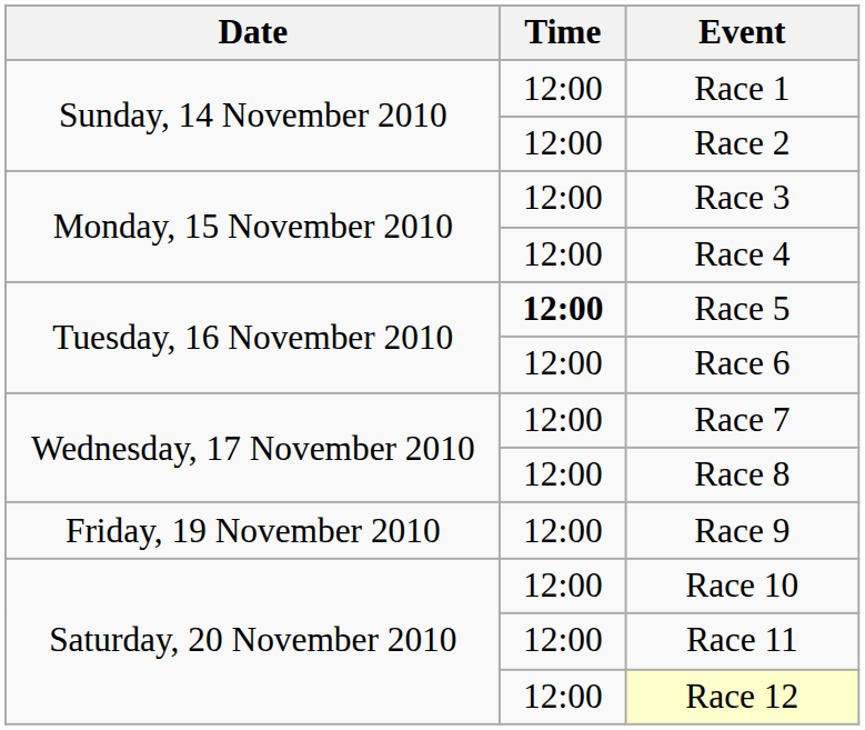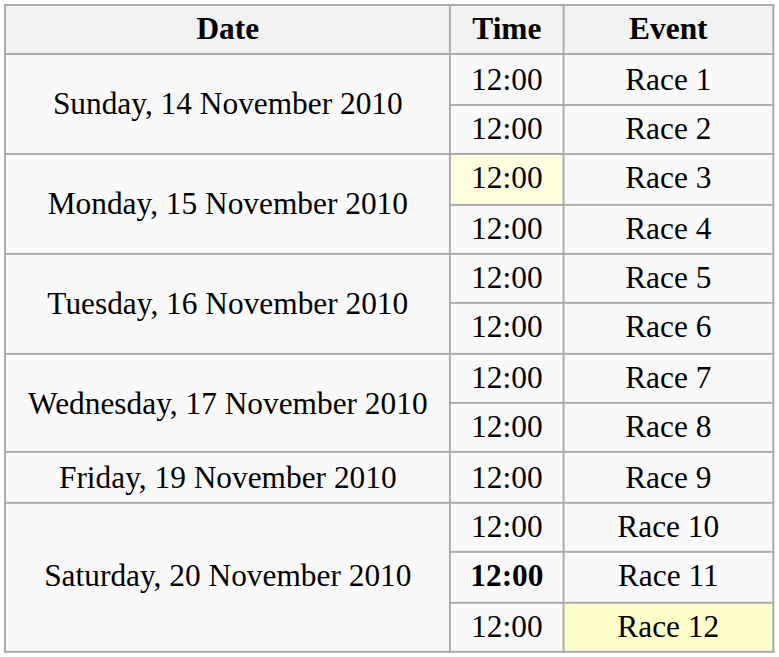Race 3 | Time: no background -> lightyellow background
Race 5 | Time: bold -> normal
Race 11 | Time: normal -> bold
